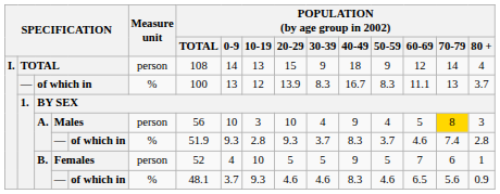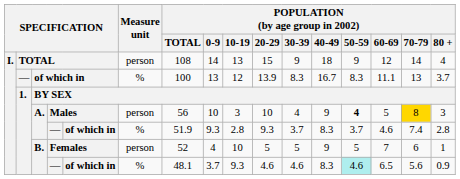Males | POPULATION (by age group in 2002) / 50-59: normal -> bold
B. / — | POPULATION (by age group in 2002) / 50-59: no background -> paleturquoise background
